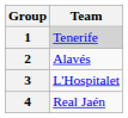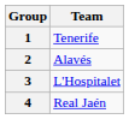1 | Team: lightgrey background -> no background
